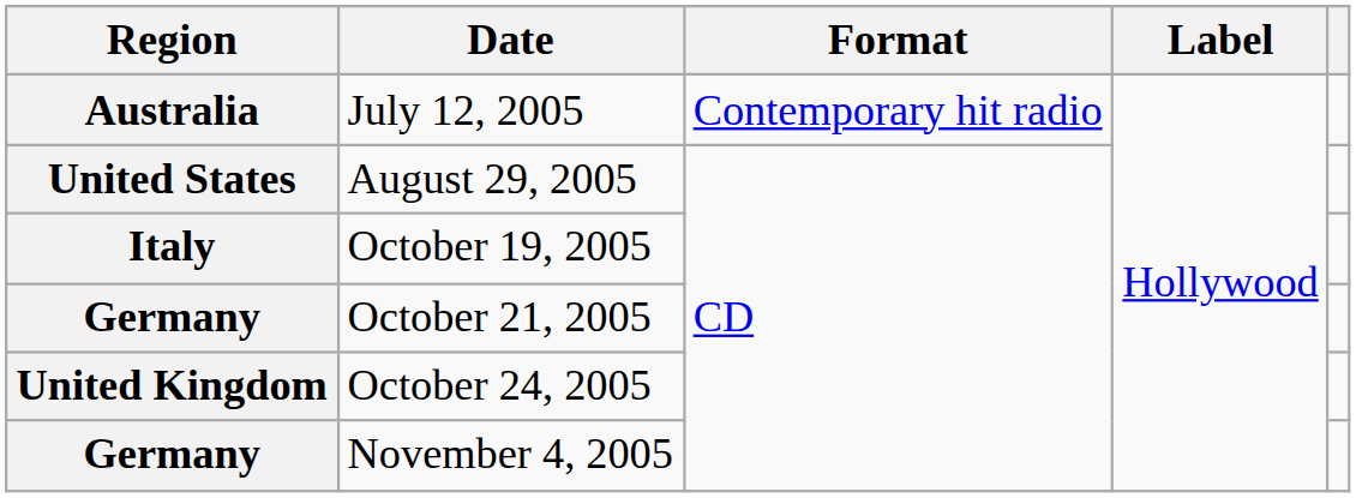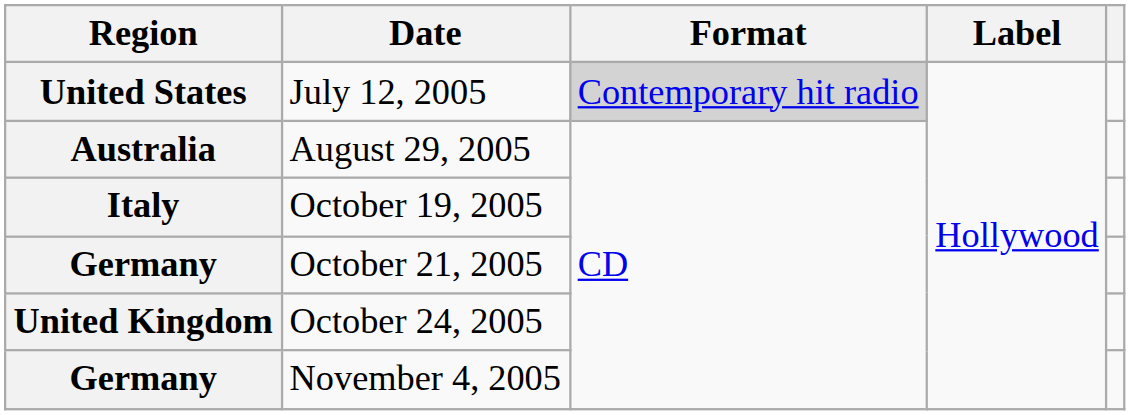July 12, 2005 | Region: Australia -> United States
July 12, 2005 | Format: no background -> lightgrey background
August 29, 2005 | Region: United States -> Australia
